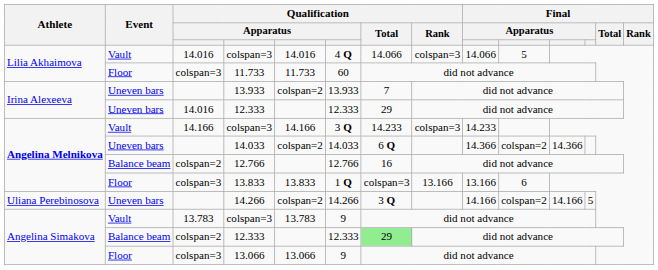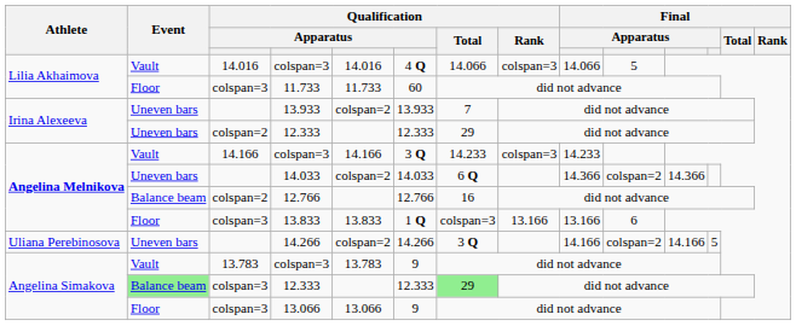Irina Alexeeva / 12.333 | column 3: 14.016 -> colspan=2
Angelina Simakova / 12.333 | Event: no background -> lightgreen background
Angelina Simakova / 12.333 | column 3: colspan=2 -> colspan=3
